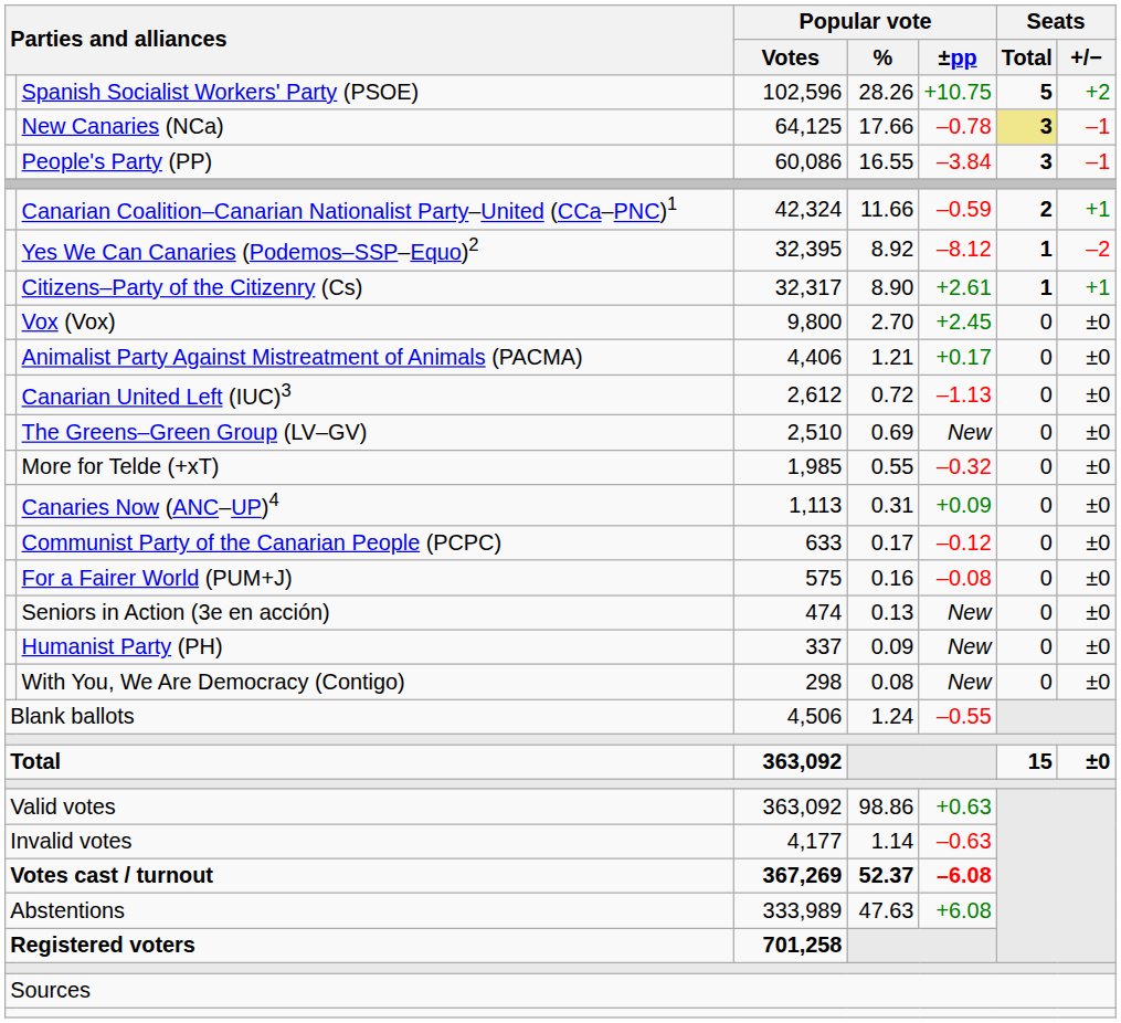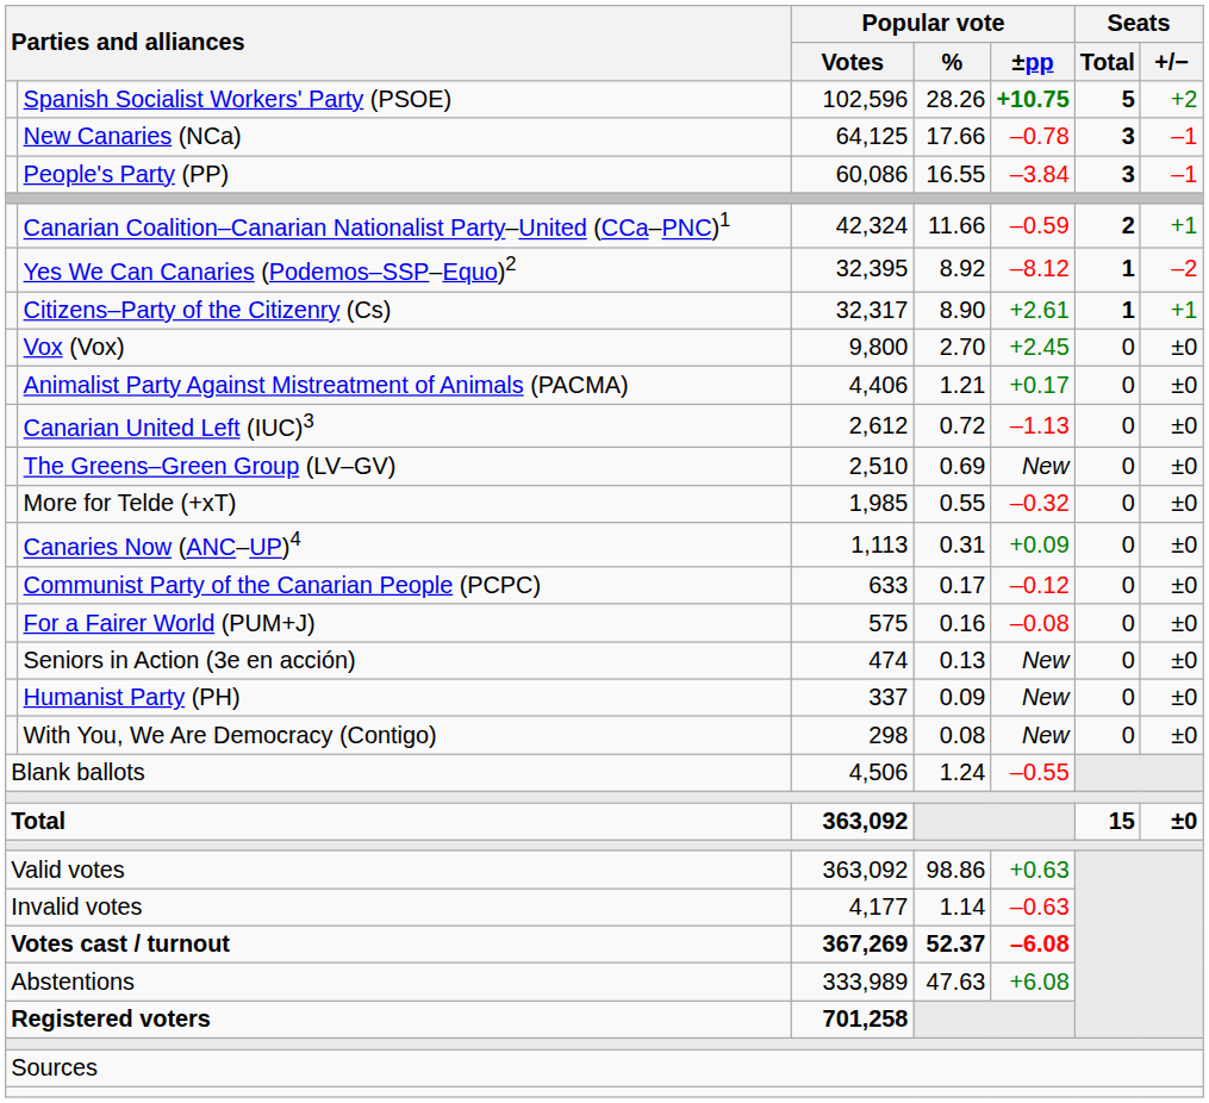Spanish Socialist Workers' Party (PSOE) | Popular vote / ±pp: normal -> bold
New Canaries (NCa) | Seats / Total: khaki background -> no background
